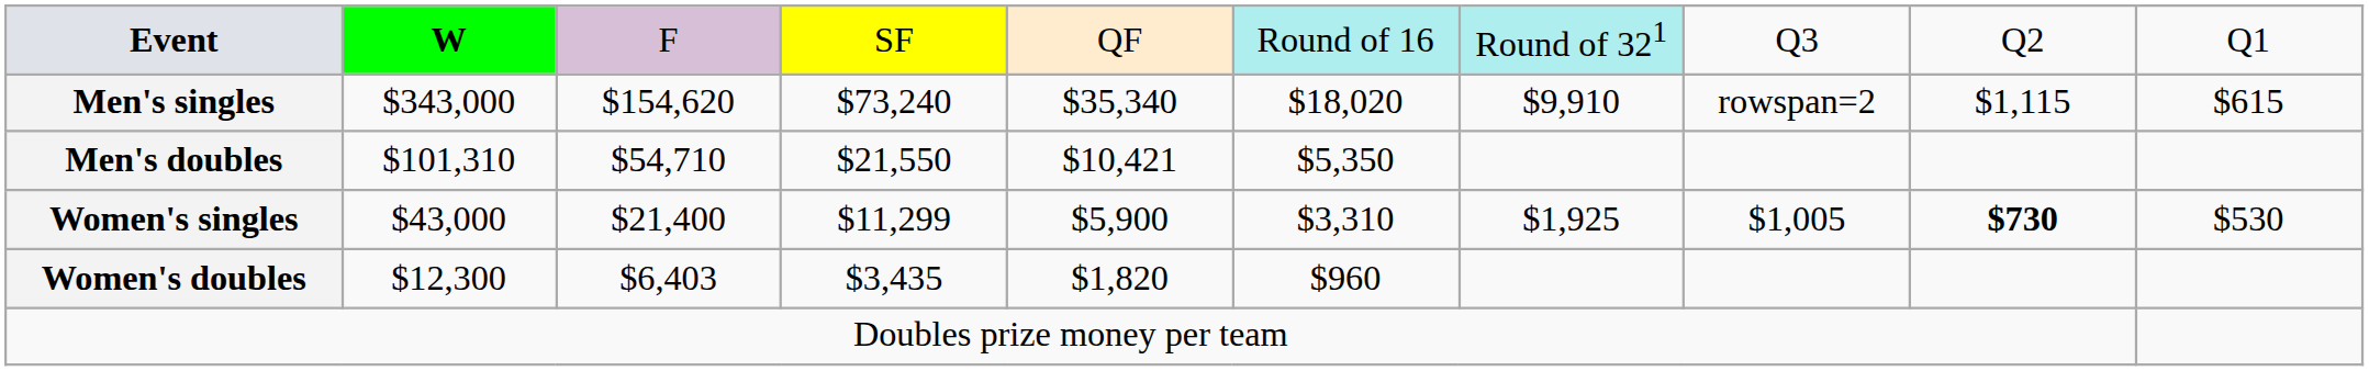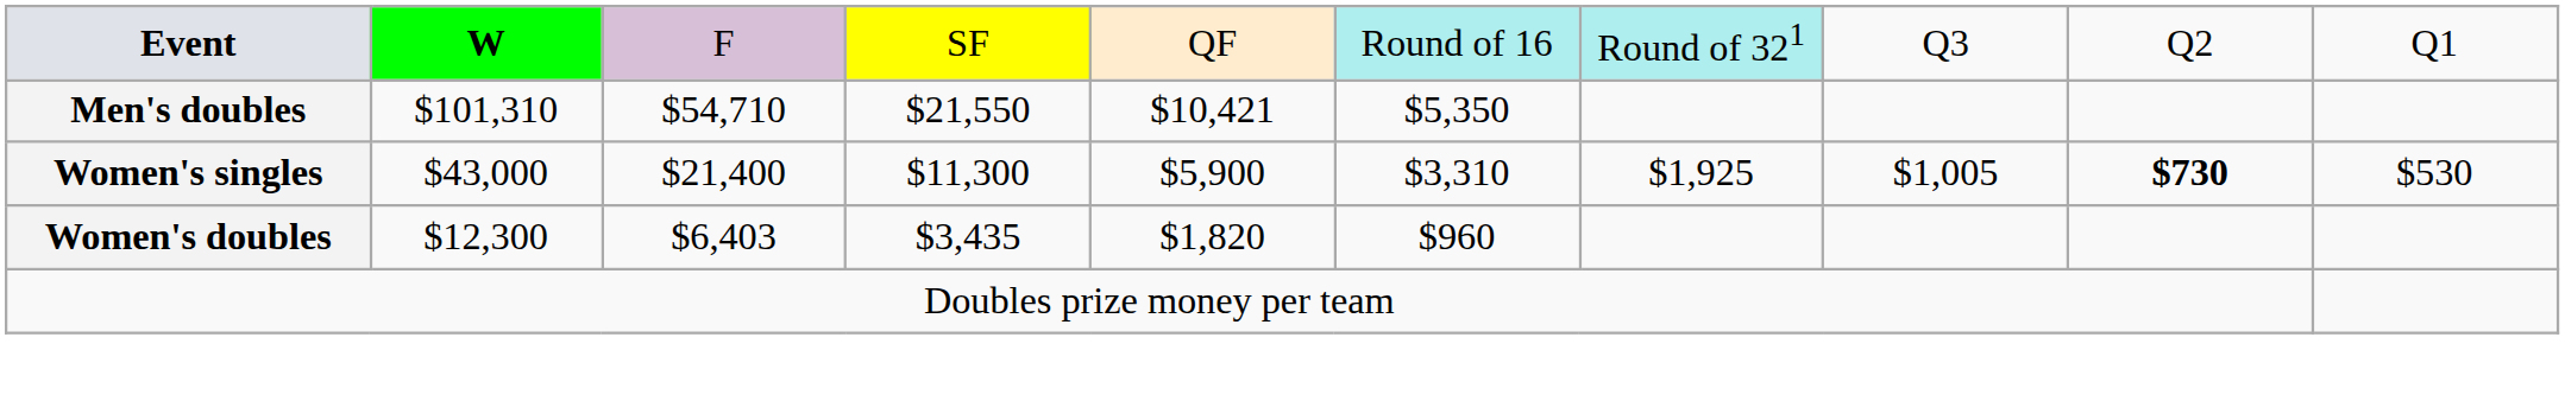- row: Men's singles | $343,000 | $154,620 | $73,240 | $35,340 | $18,020 | $9,910 | rowspan=2 | $1,115 | $615
Women's singles | column 4: $11,299 -> $11,300
